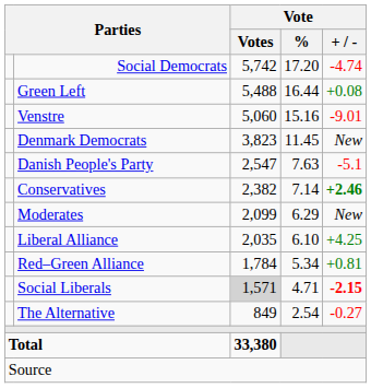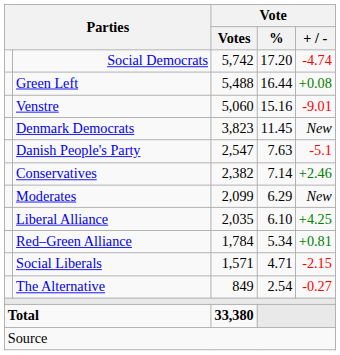Conservatives | Vote / + / -: bold -> normal
Social Liberals | Vote / Votes: lightgrey background -> no background
Social Liberals | Vote / + / -: bold -> normal
